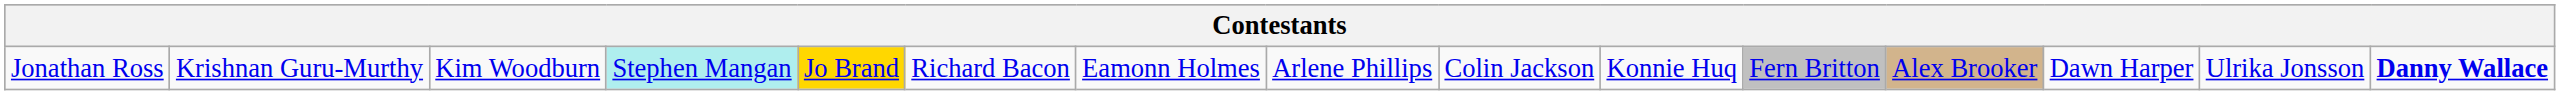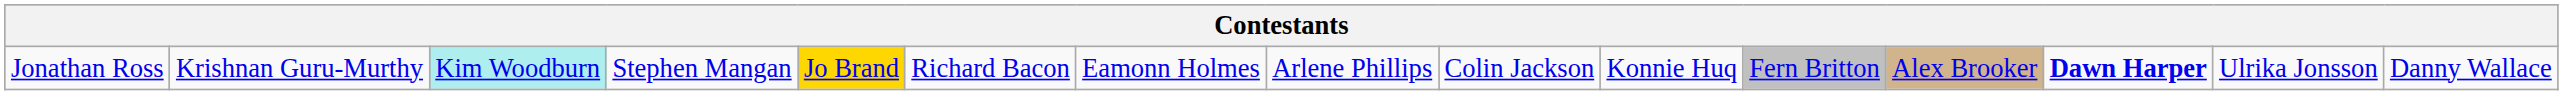Jonathan Ross | column 3: no background -> paleturquoise background
Jonathan Ross | column 4: paleturquoise background -> no background
Jonathan Ross | column 13: normal -> bold
Jonathan Ross | column 15: bold -> normal
